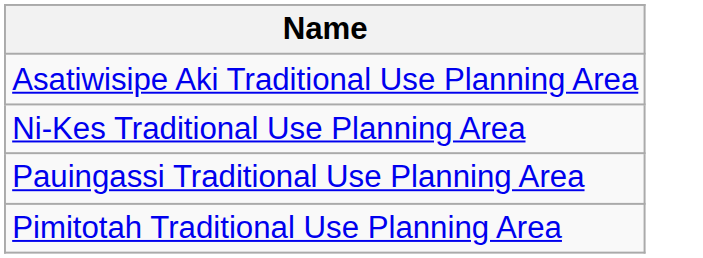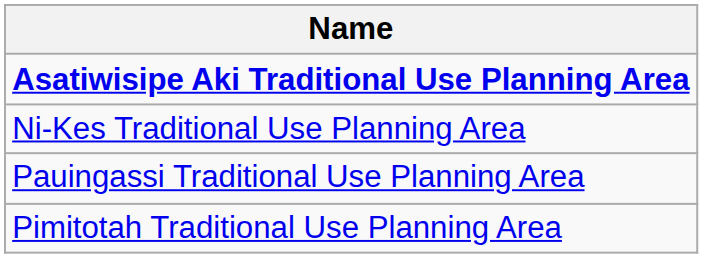row 2 | column 1: normal -> bold
